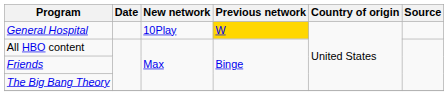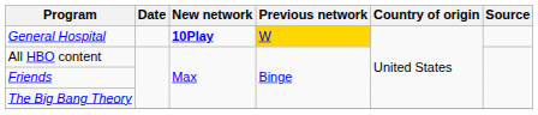General Hospital | New network: normal -> bold
